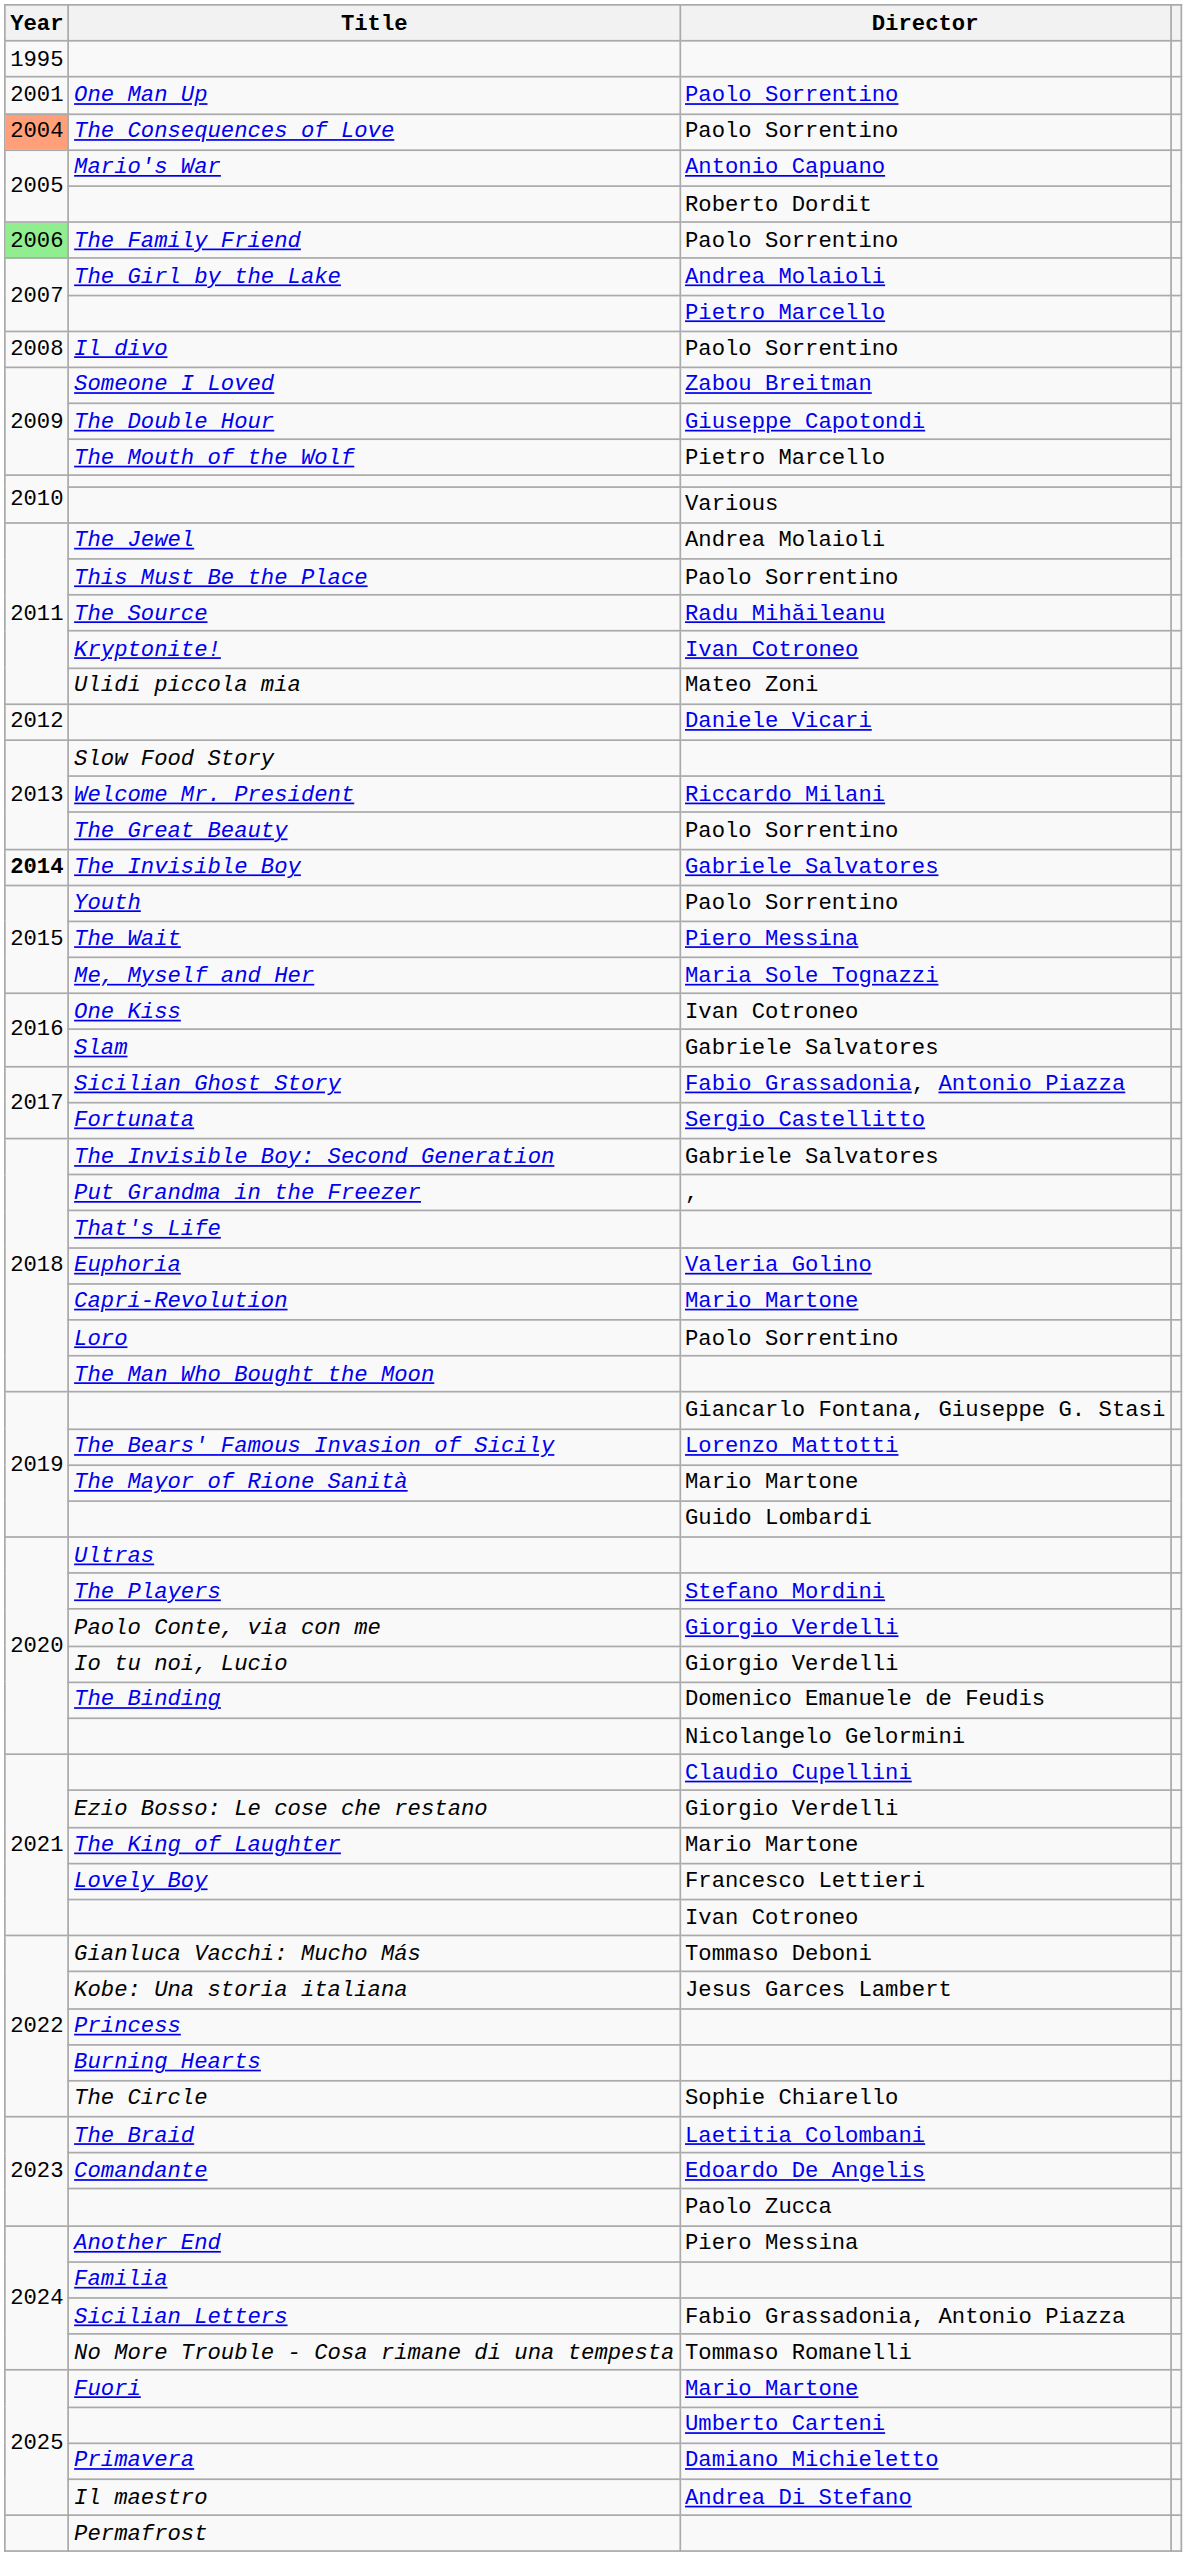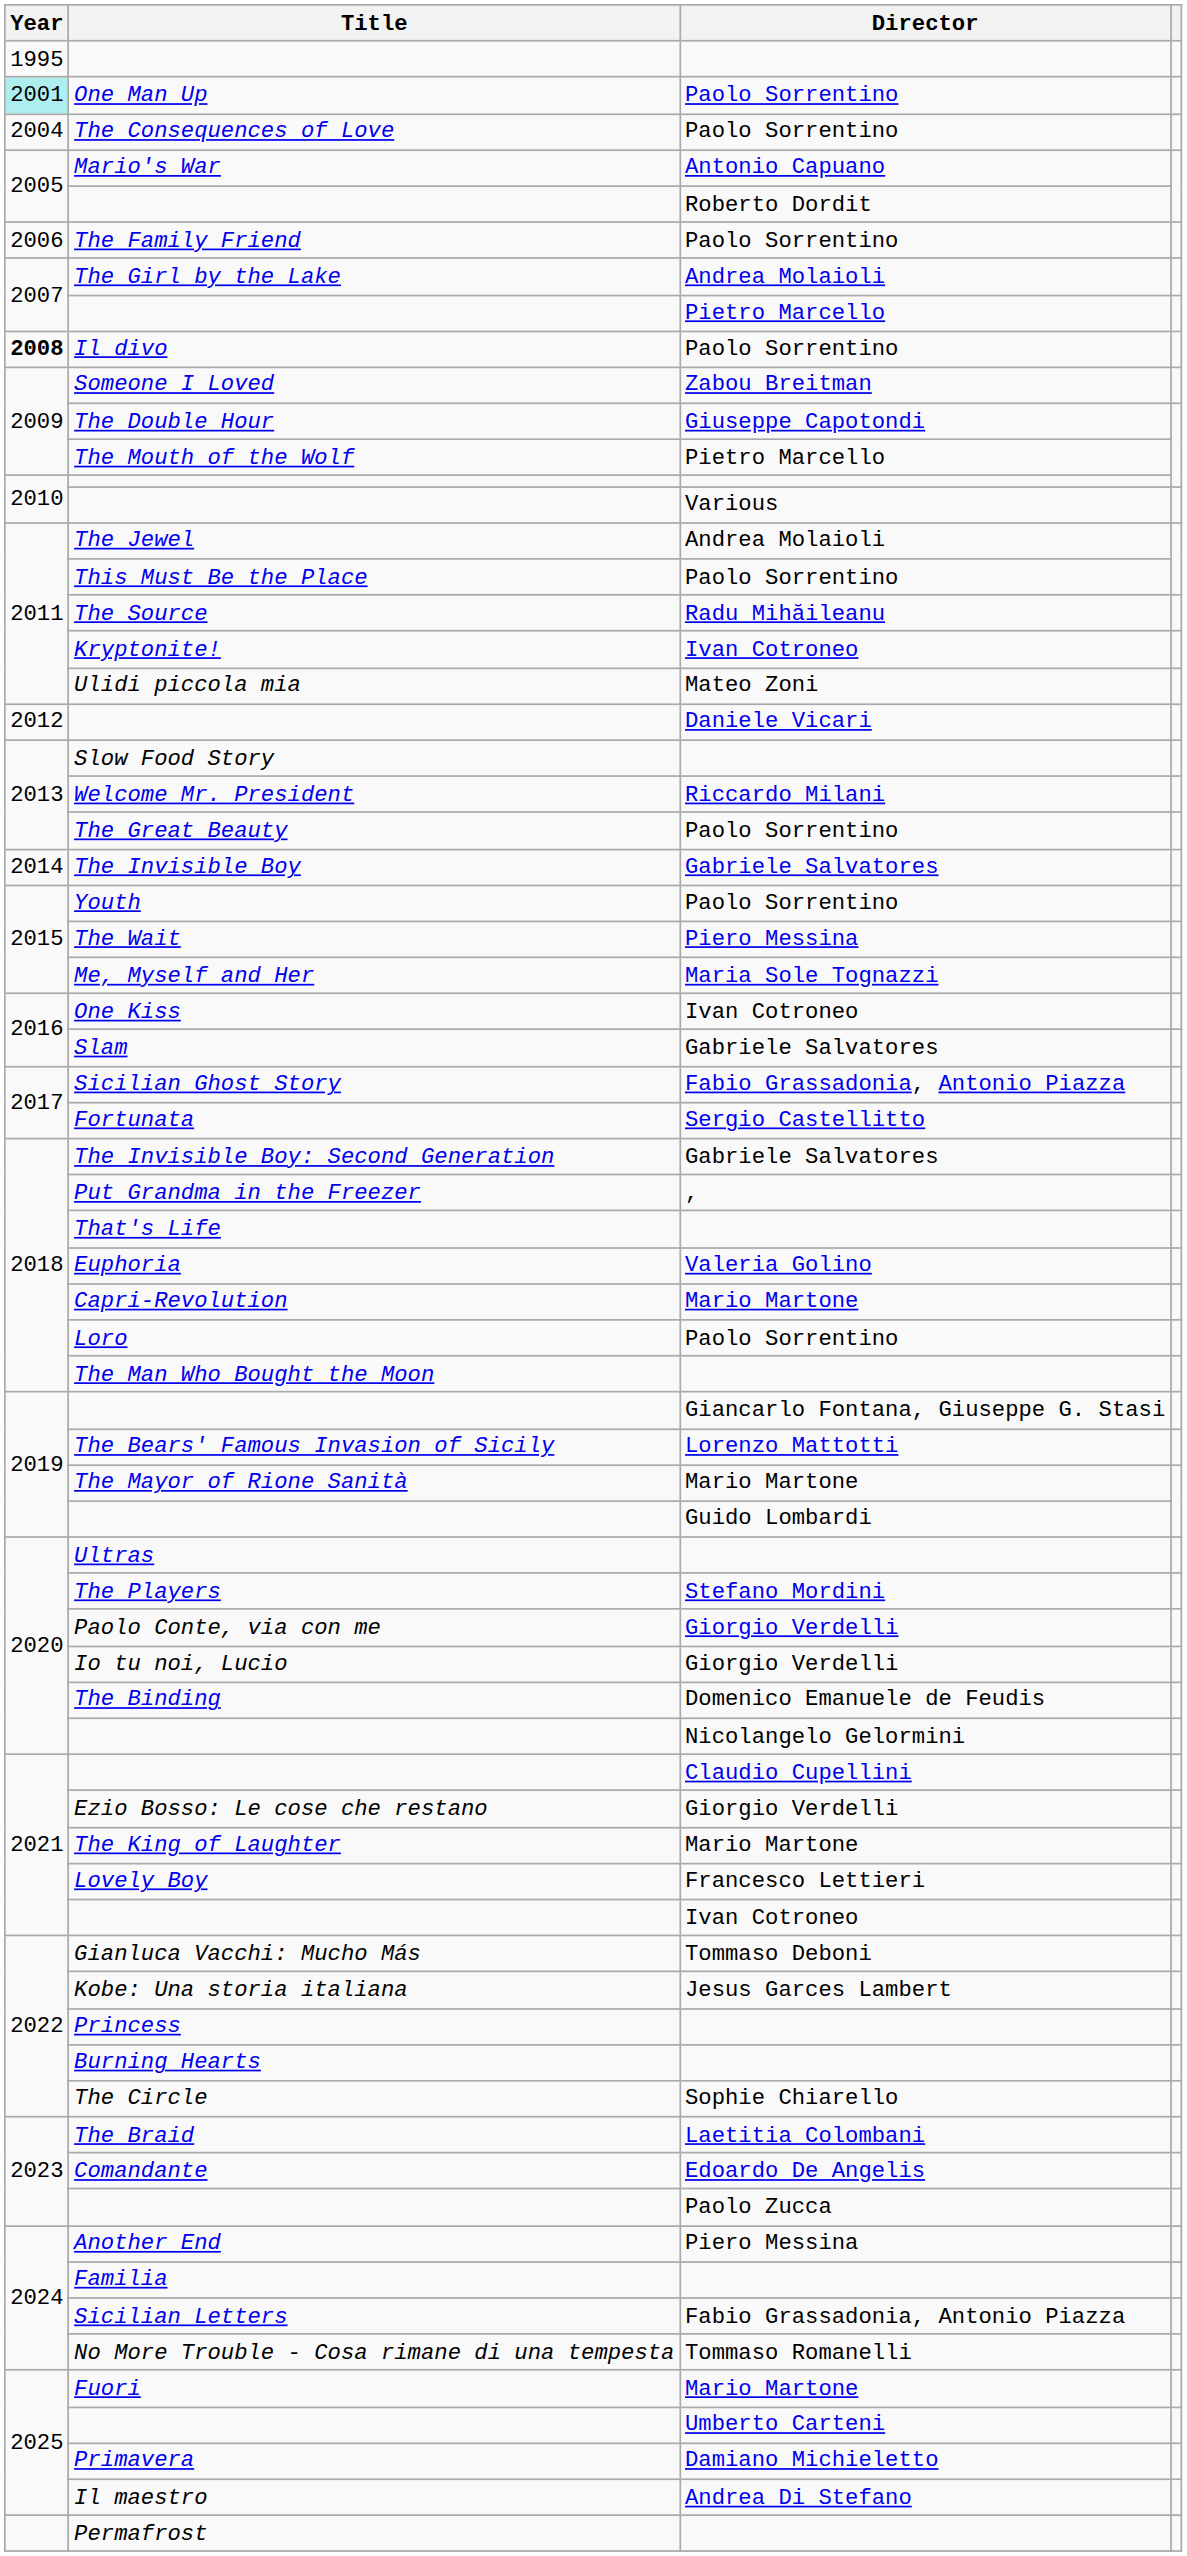One Man Up | Year: no background -> paleturquoise background
The Consequences of Love | Year: lightsalmon background -> no background
The Family Friend | Year: lightgreen background -> no background
Il divo | Year: normal -> bold
The Invisible Boy | Year: bold -> normal
